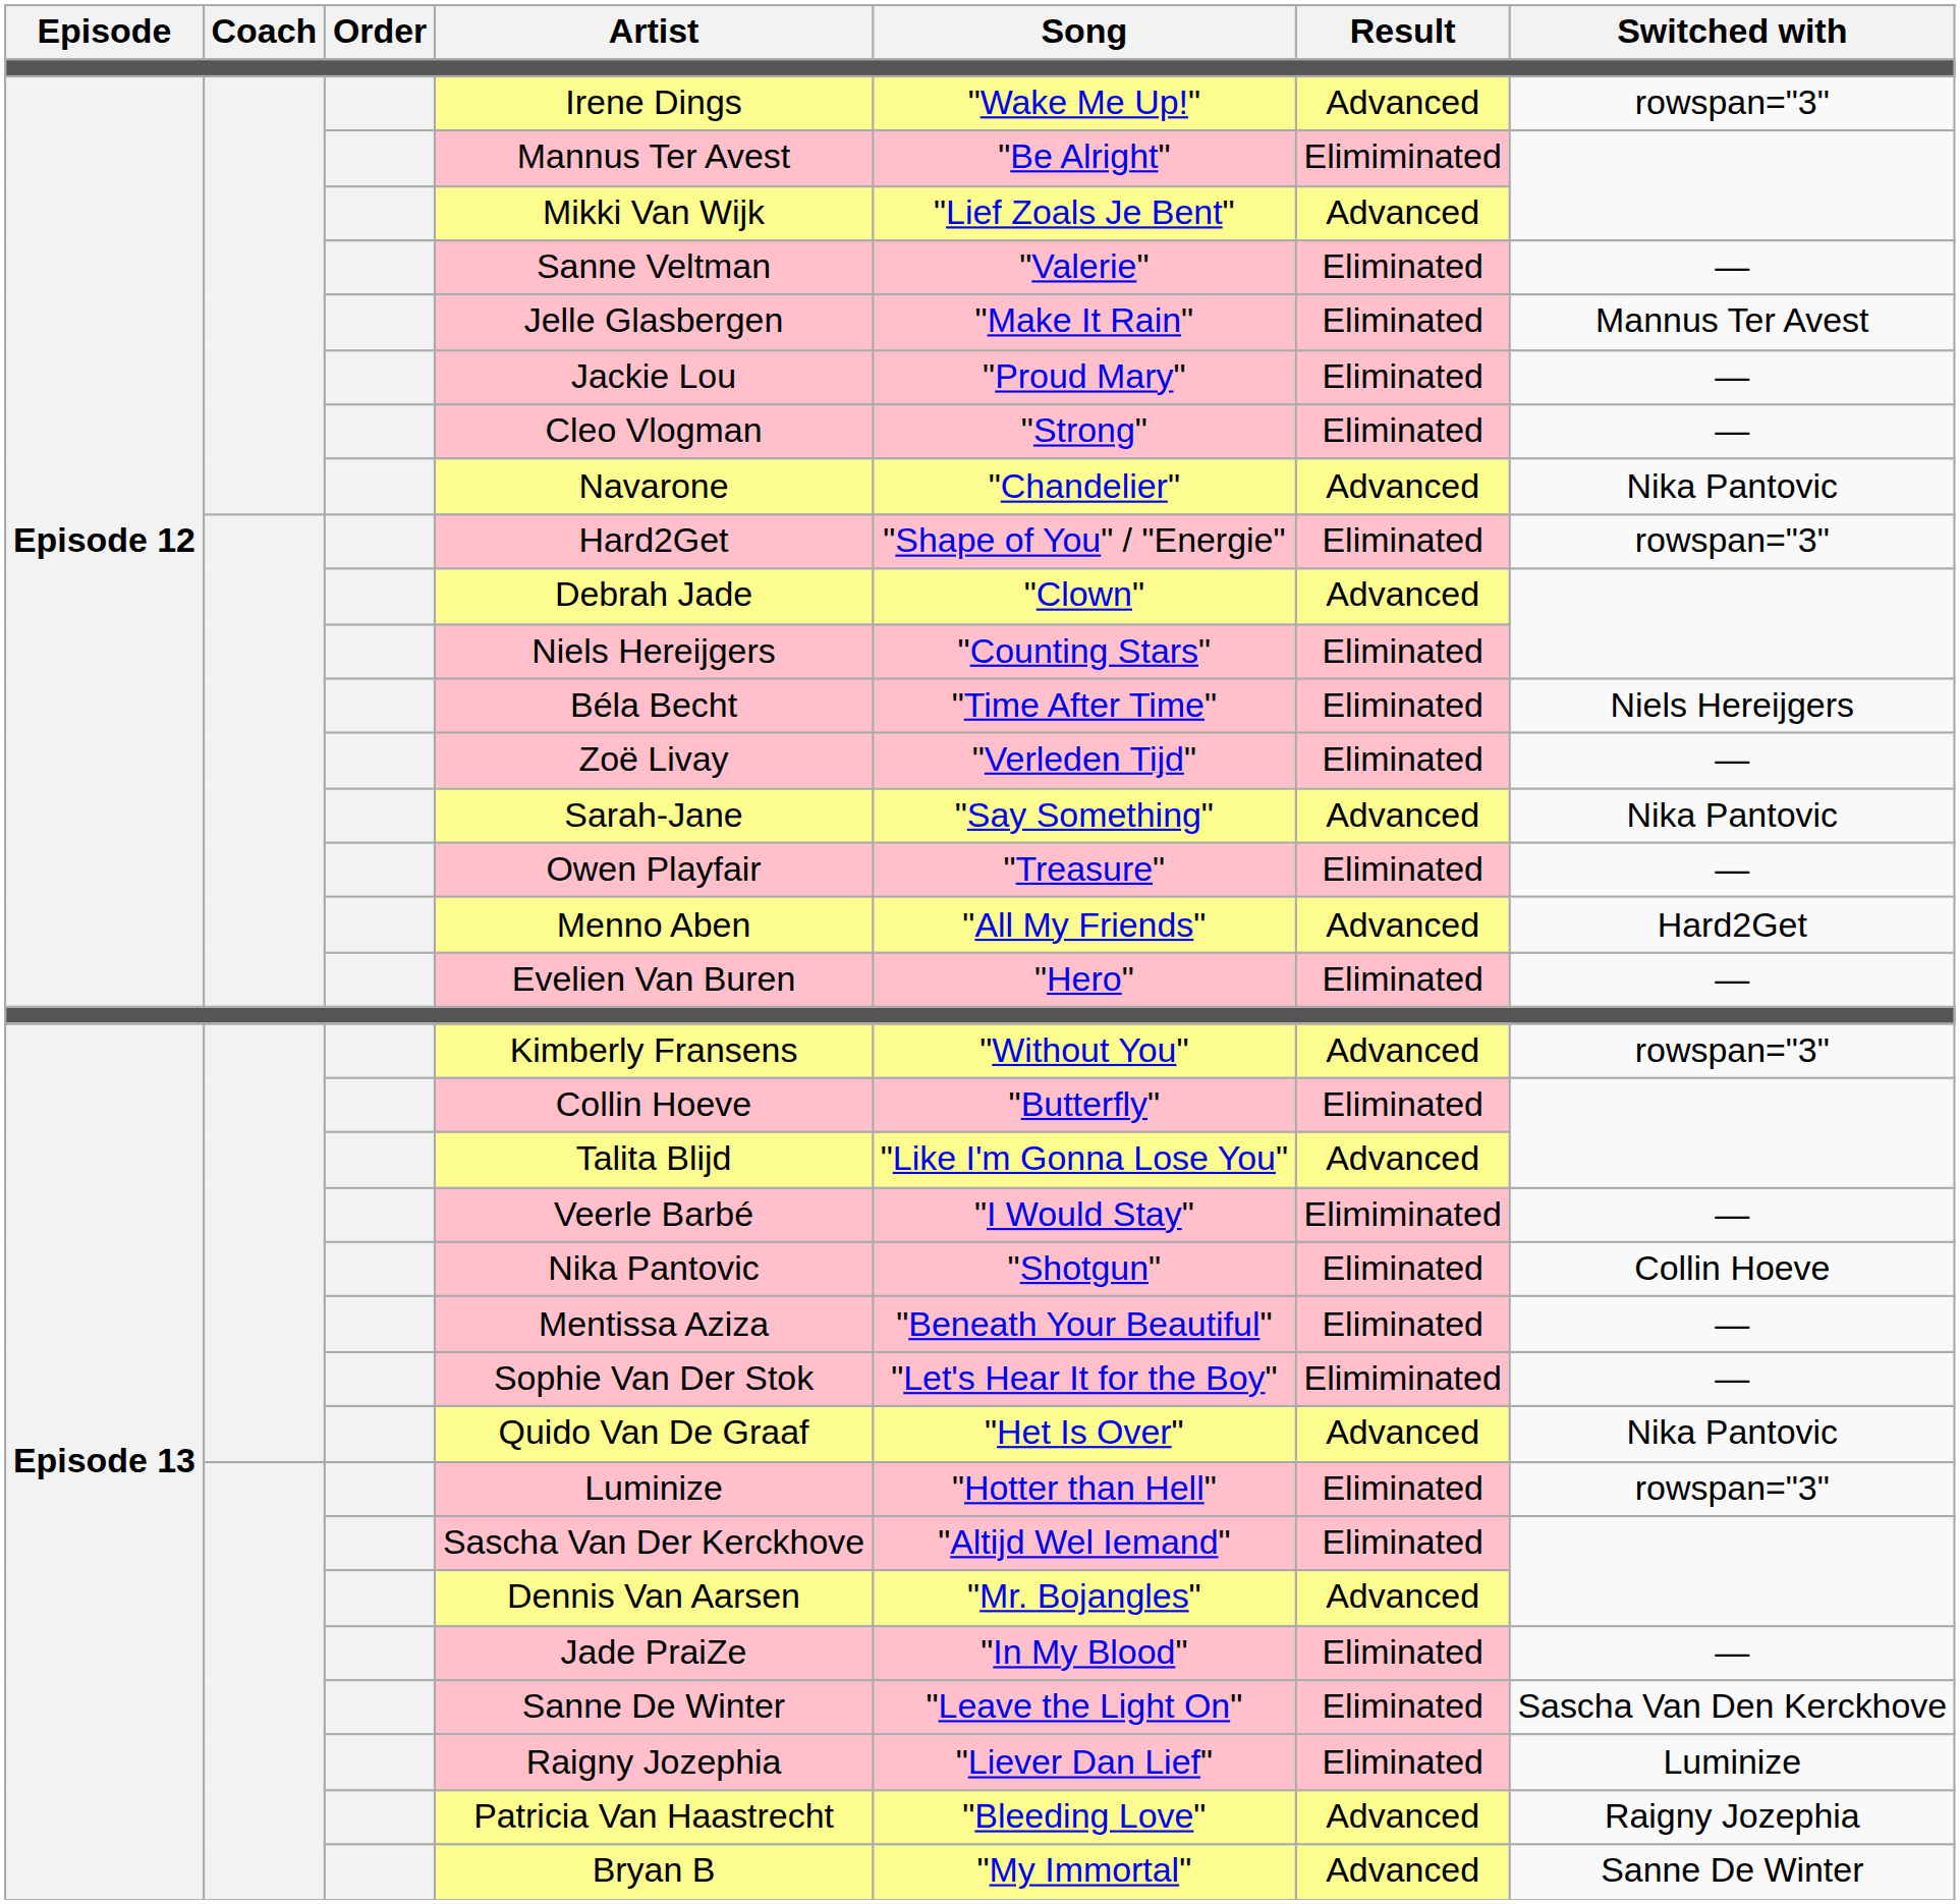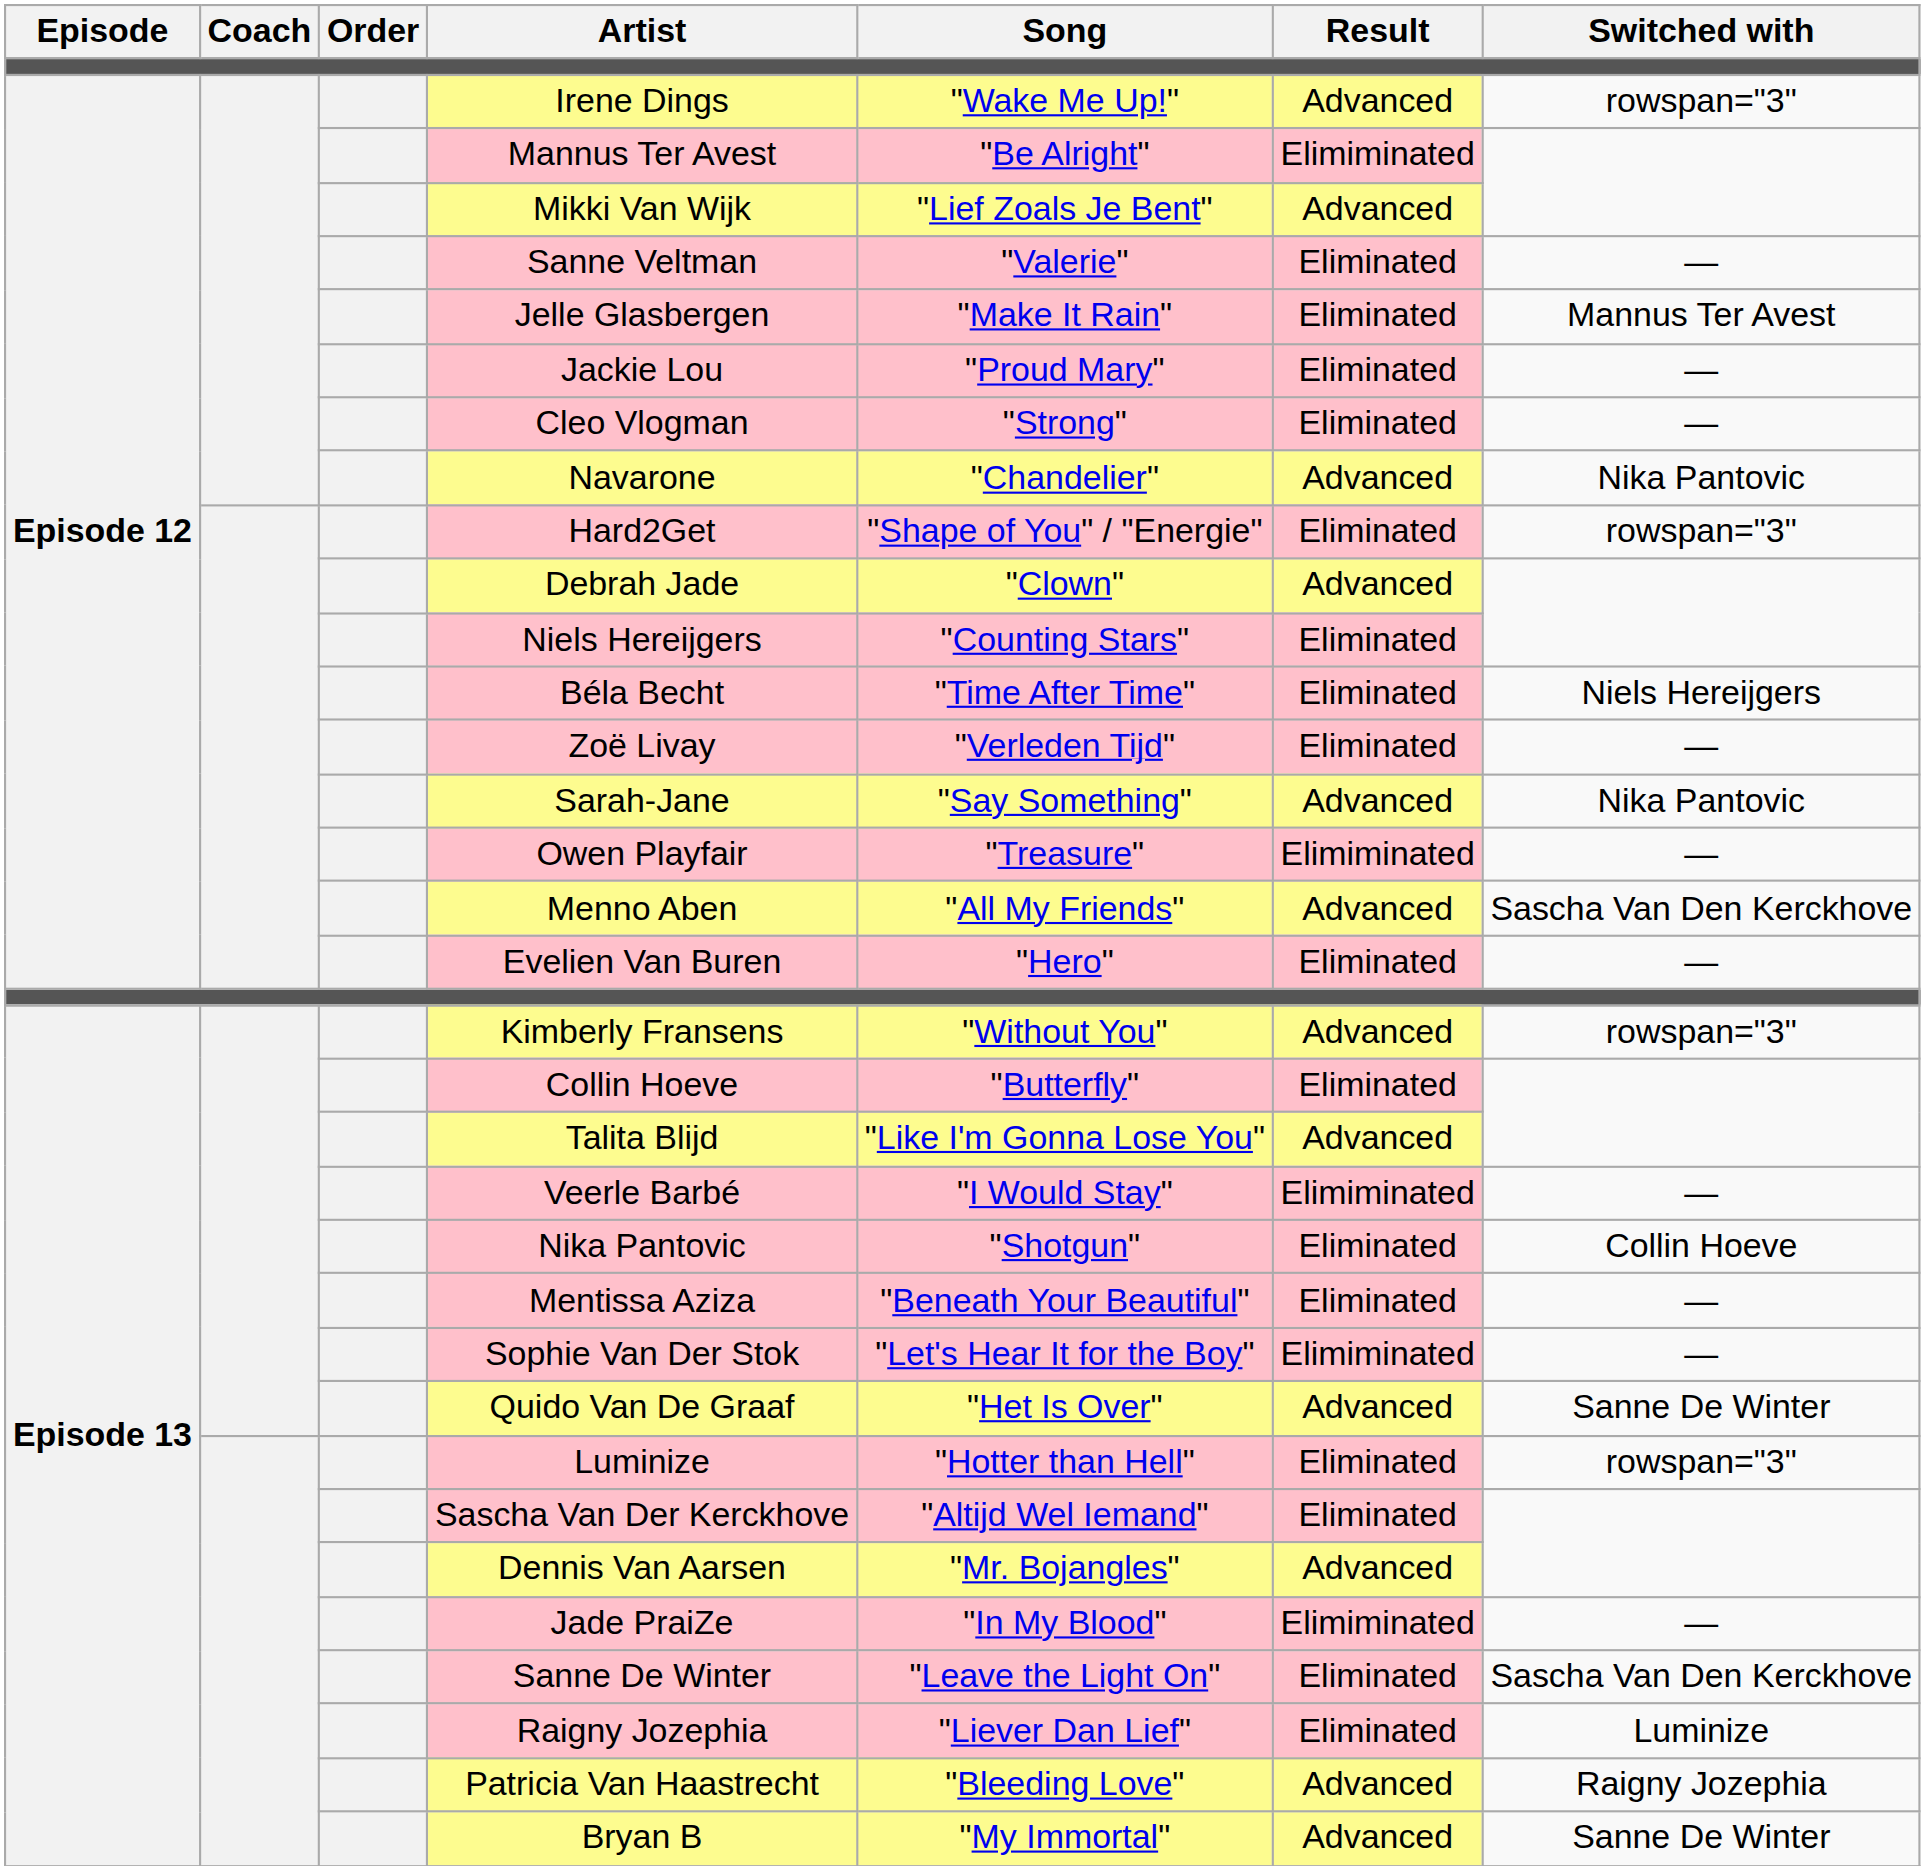Owen Playfair | Result: Eliminated -> Elimiminated
Menno Aben | Switched with: Hard2Get -> Sascha Van Den Kerckhove
Quido Van De Graaf | Switched with: Nika Pantovic -> Sanne De Winter
Jade PraiZe | Result: Eliminated -> Elimiminated
